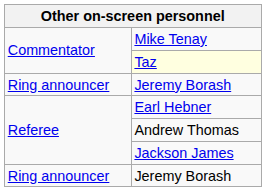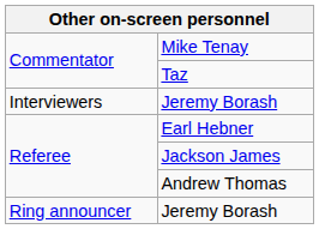row 3 | column 2: lightyellow background -> no background
row 4 | column 1: Ring announcer -> Interviewers
row 6 | column 2: Andrew Thomas -> Jackson James
row 7 | column 2: Jackson James -> Andrew Thomas
